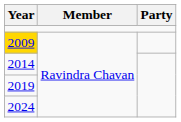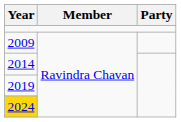2009 | Year: gold background -> no background
2024 | Year: no background -> gold background
